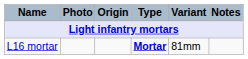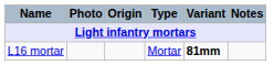L16 mortar | Type: bold -> normal
L16 mortar | Variant: normal -> bold
